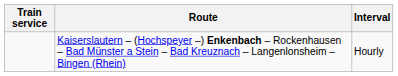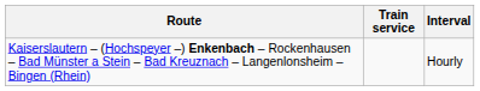columns swapped: Train service <-> Route
